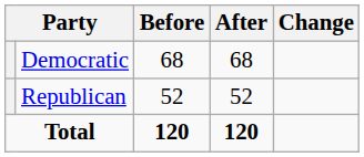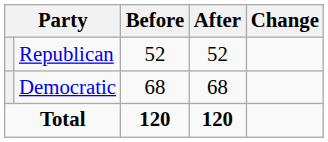rows swapped: Democratic <-> Republican
